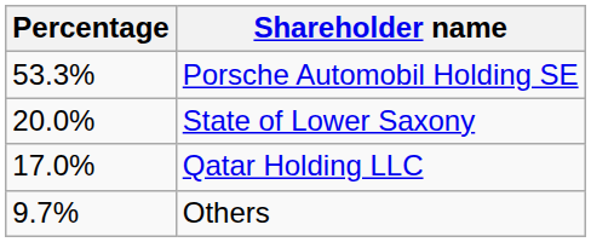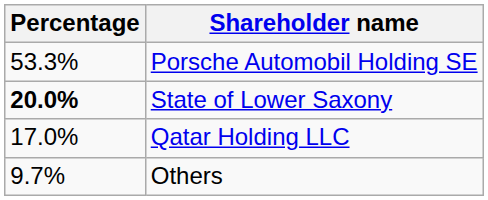State of Lower Saxony | Percentage: normal -> bold
